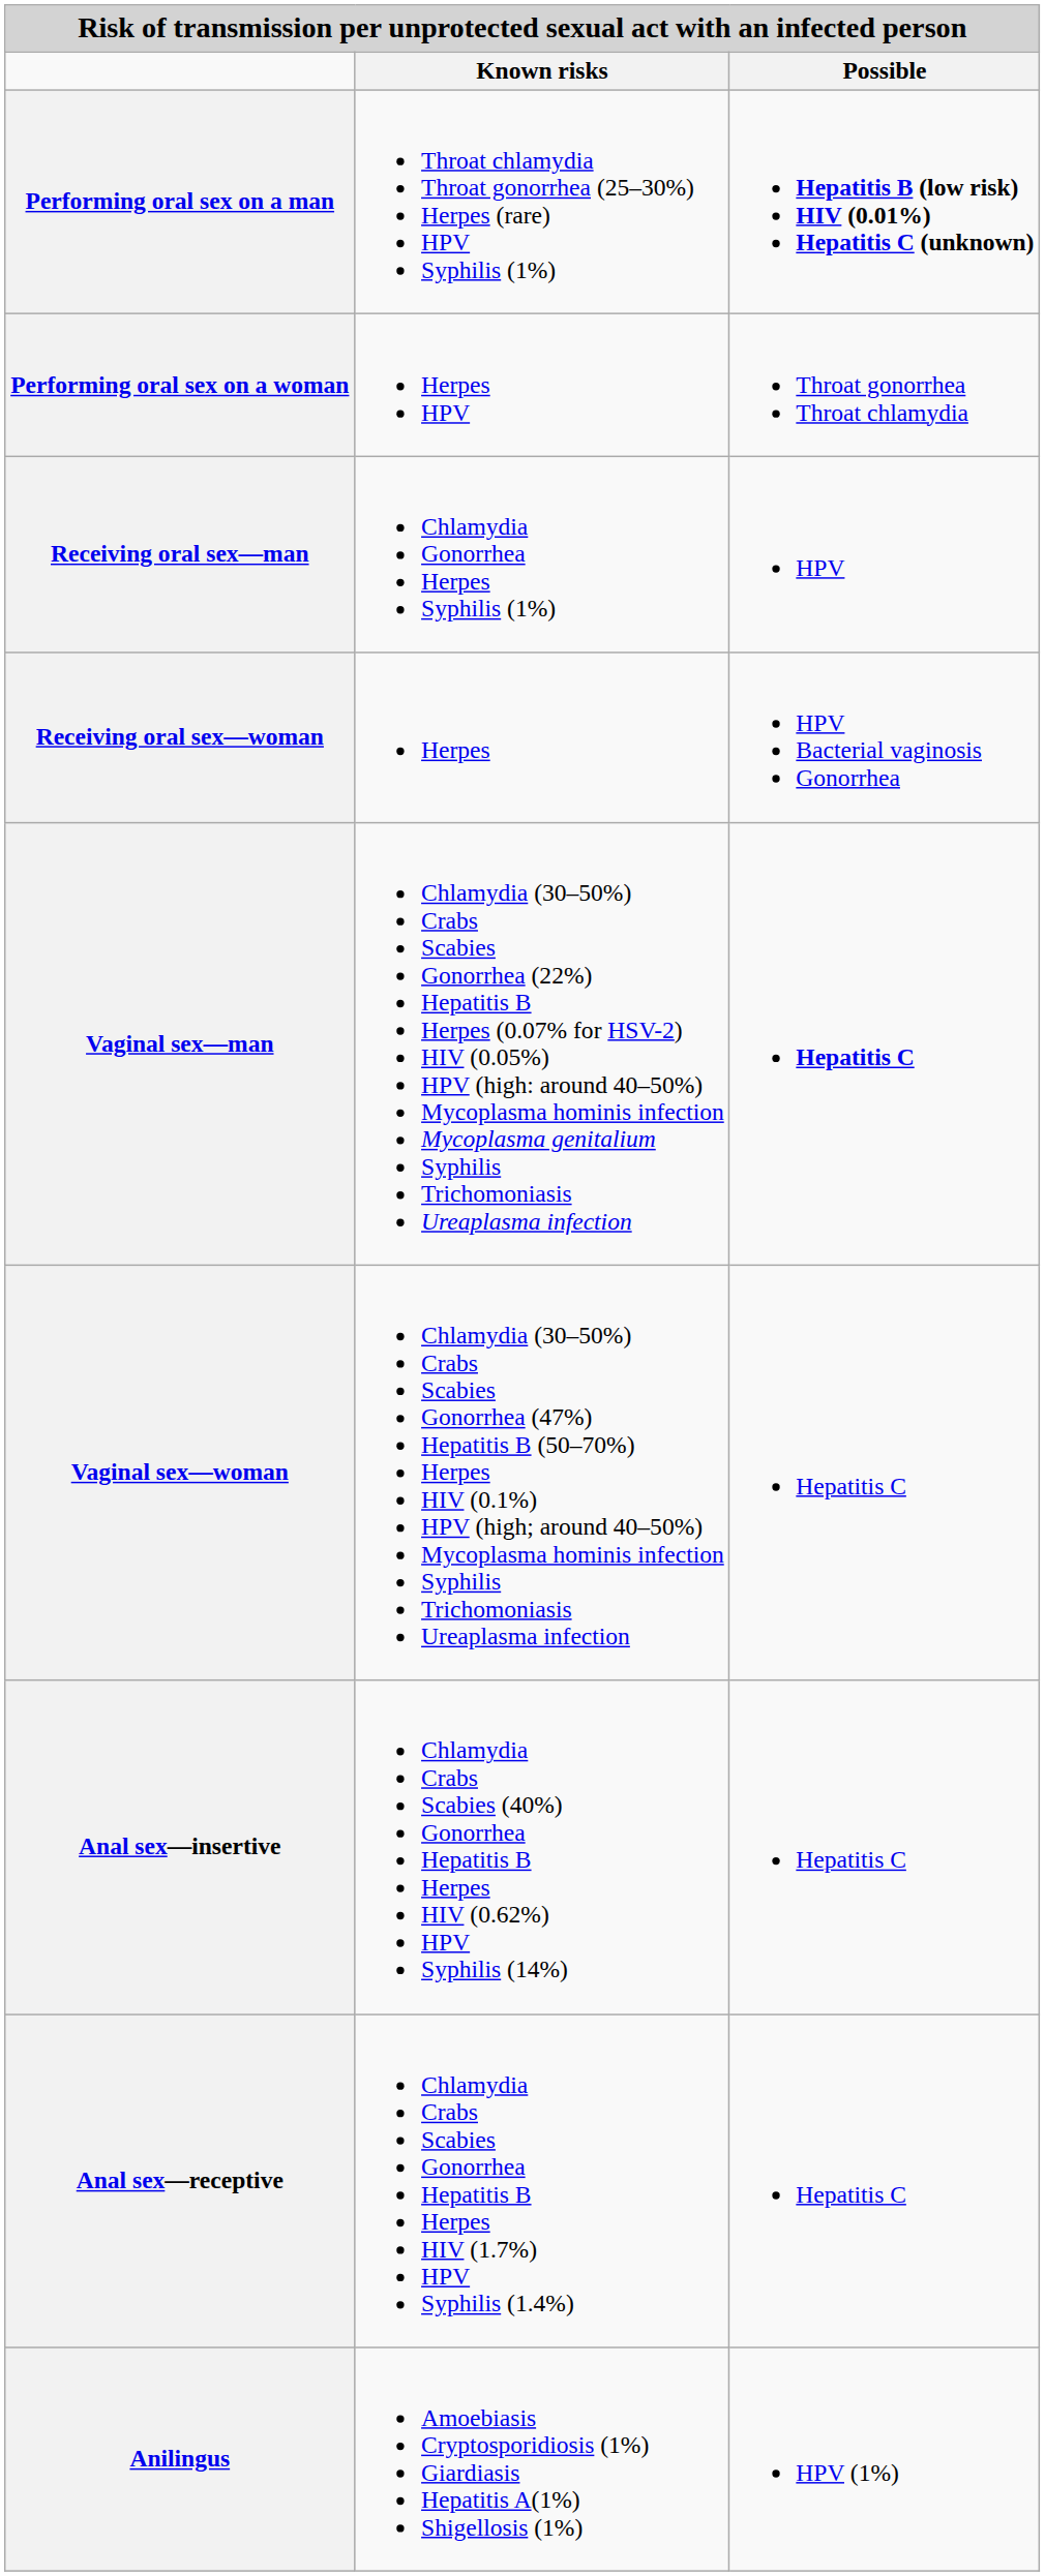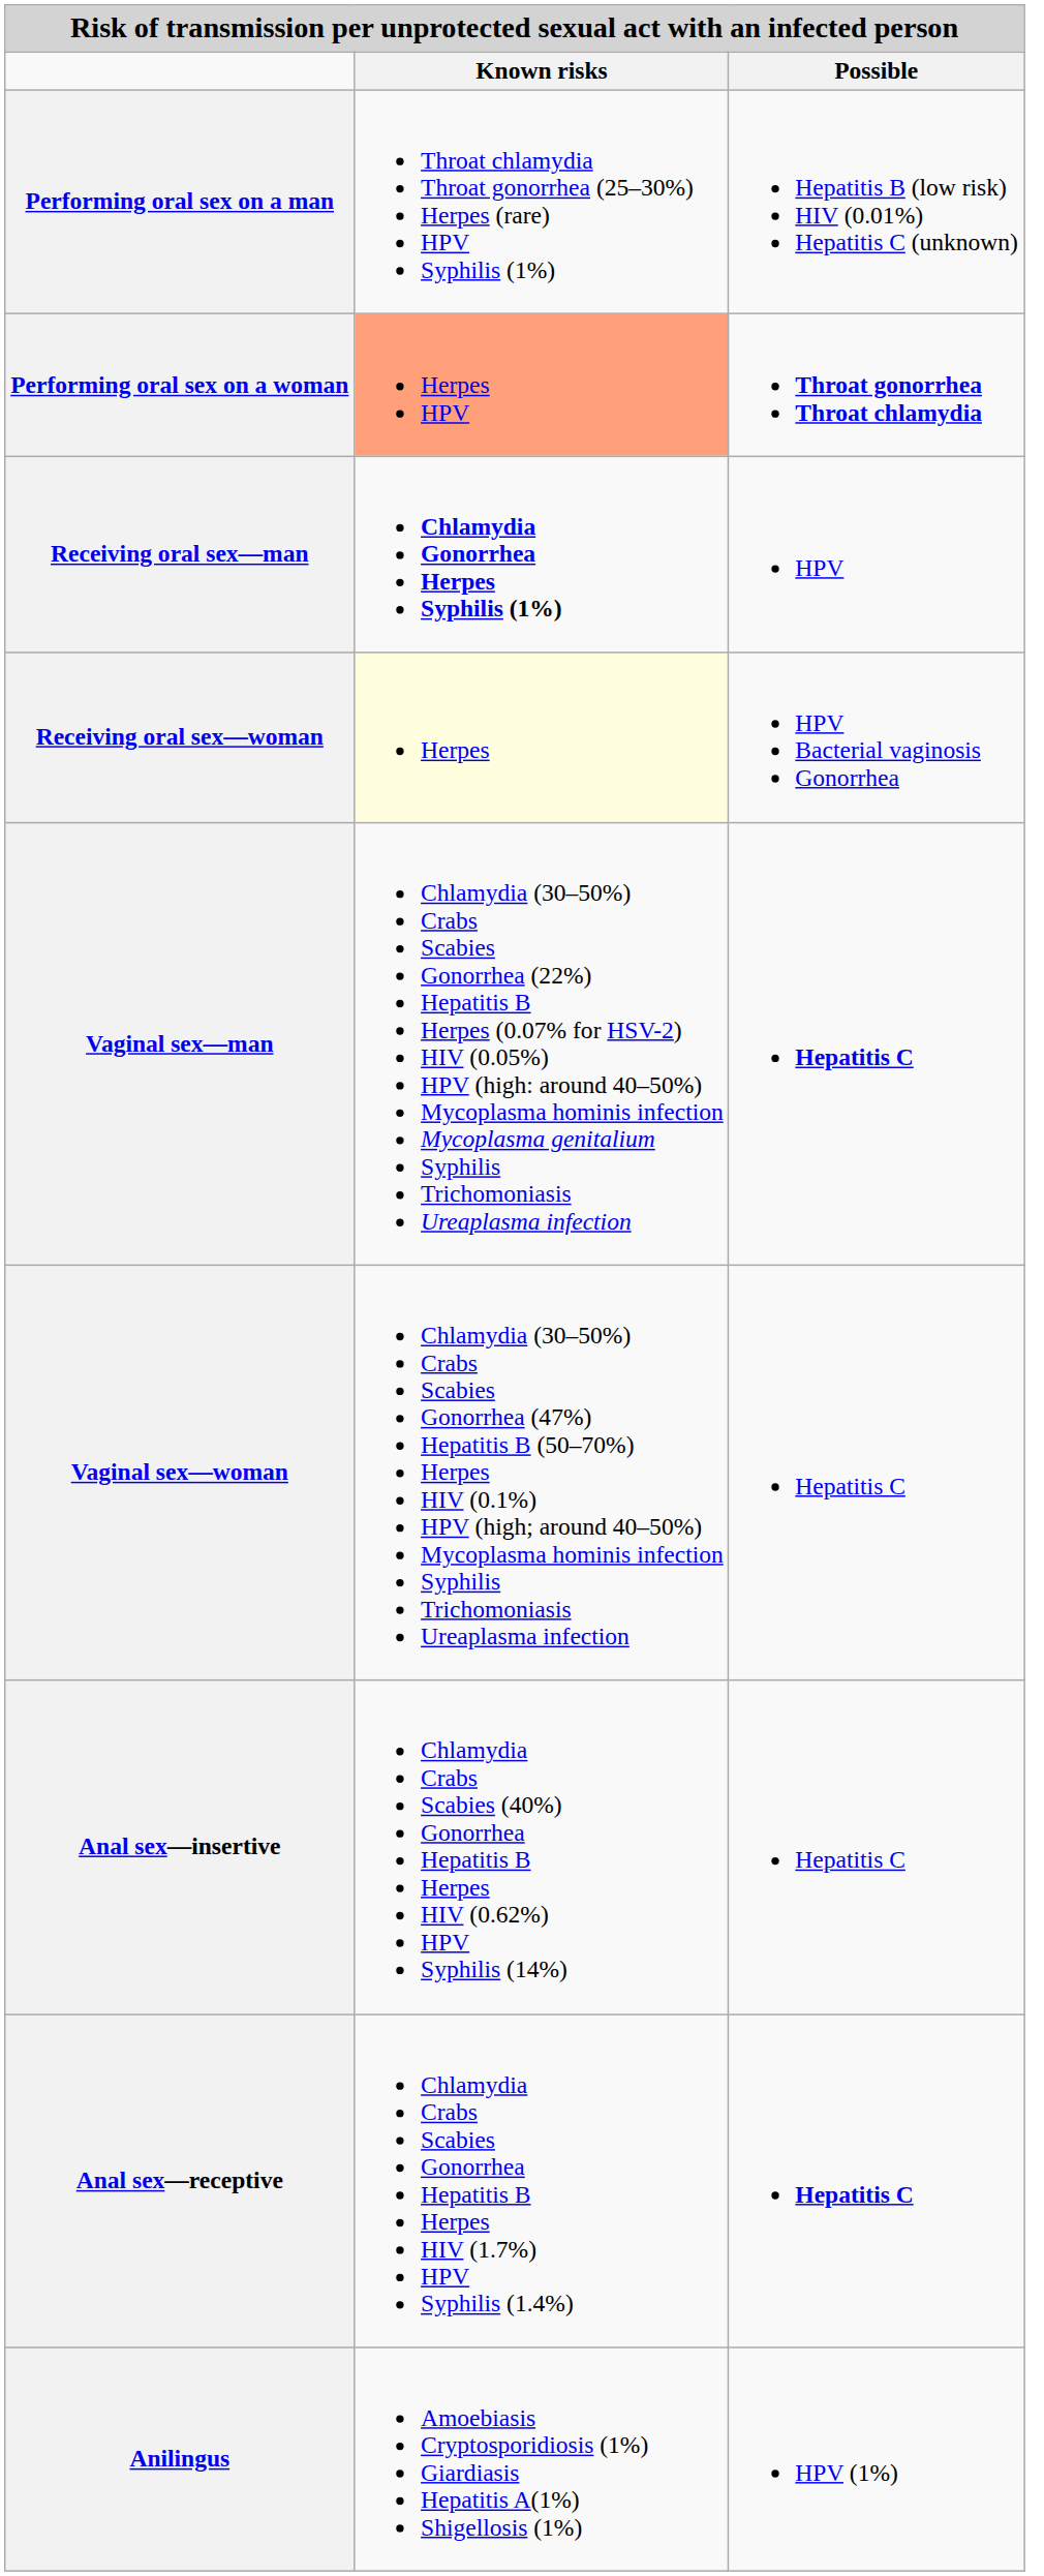Performing oral sex on a man | Possible: bold -> normal
Performing oral sex on a woman | Known risks: no background -> lightsalmon background
Performing oral sex on a woman | Possible: normal -> bold
Receiving oral sex—man | Known risks: normal -> bold
Receiving oral sex—woman | Known risks: no background -> lightyellow background
Anal sex—receptive | Possible: normal -> bold
